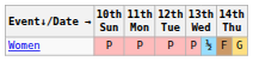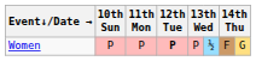Women | 12th Tue: normal -> bold
Women | column 6: bold -> normal
